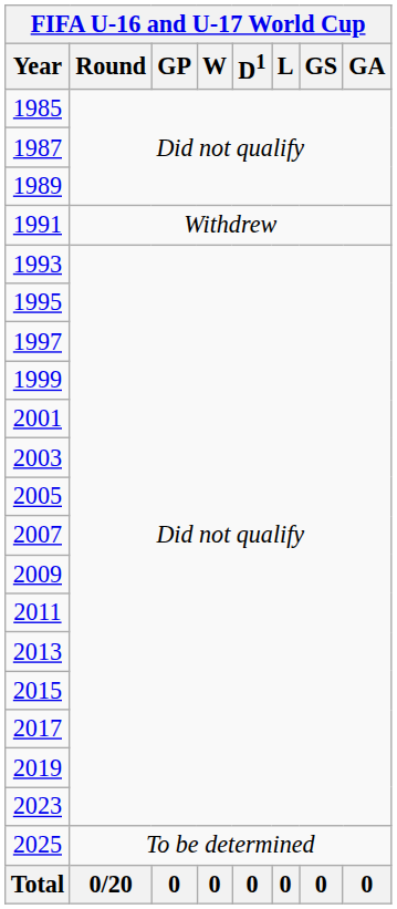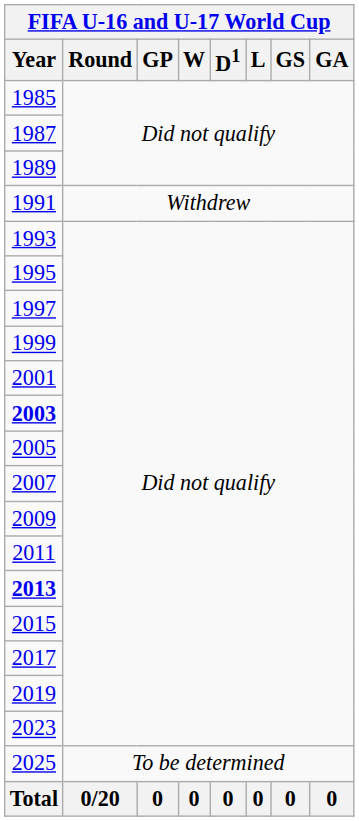2003 | Year: normal -> bold
2013 | Year: normal -> bold
